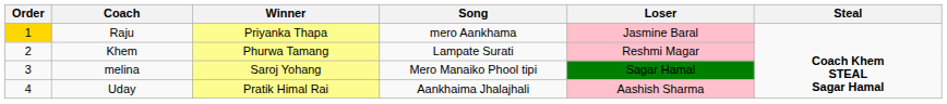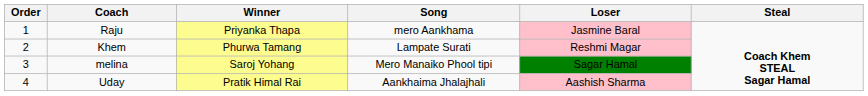Raju | Order: gold background -> no background
